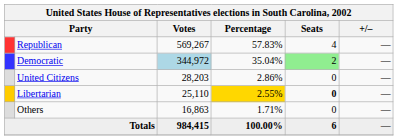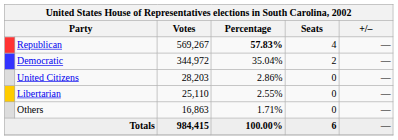Republican | Percentage: normal -> bold
Democratic | Votes: lightblue background -> no background
Democratic | Seats: lightgreen background -> no background
Libertarian | Percentage: gold background -> no background
Libertarian | Seats: bold -> normal
